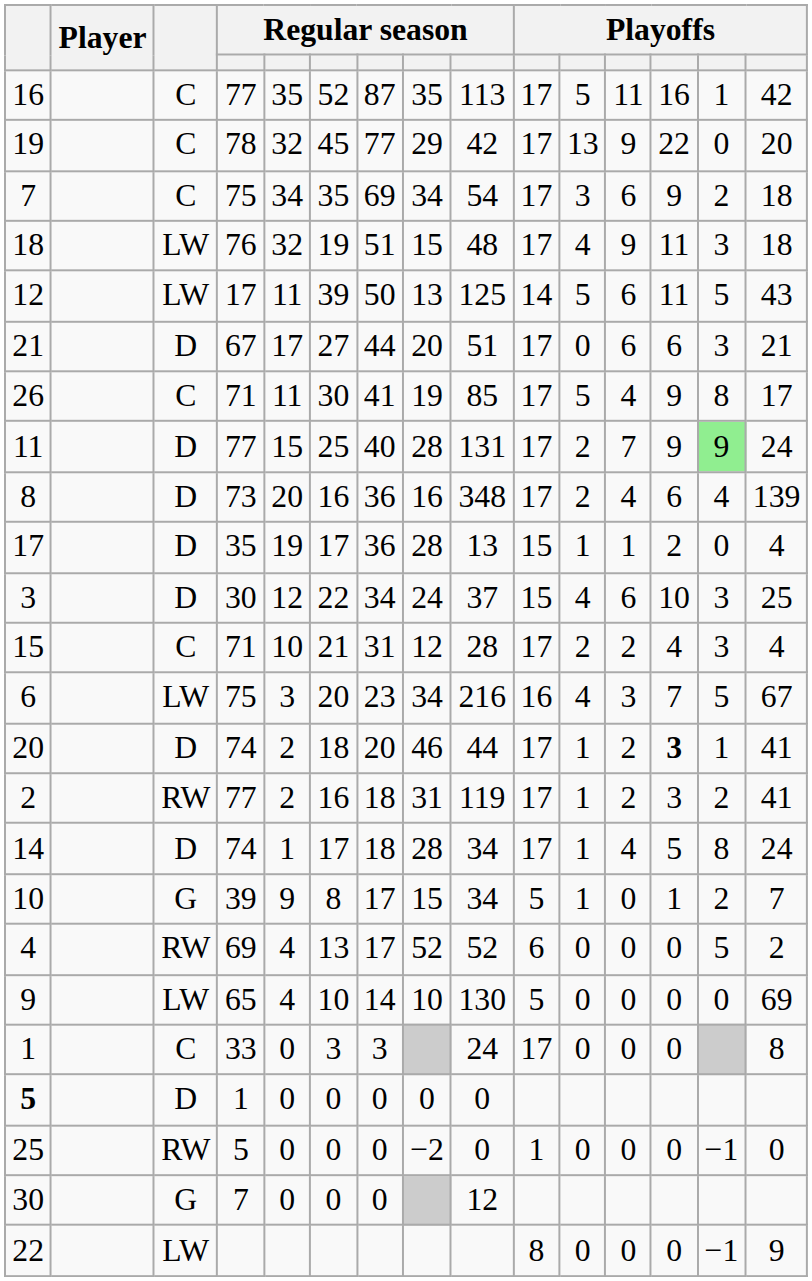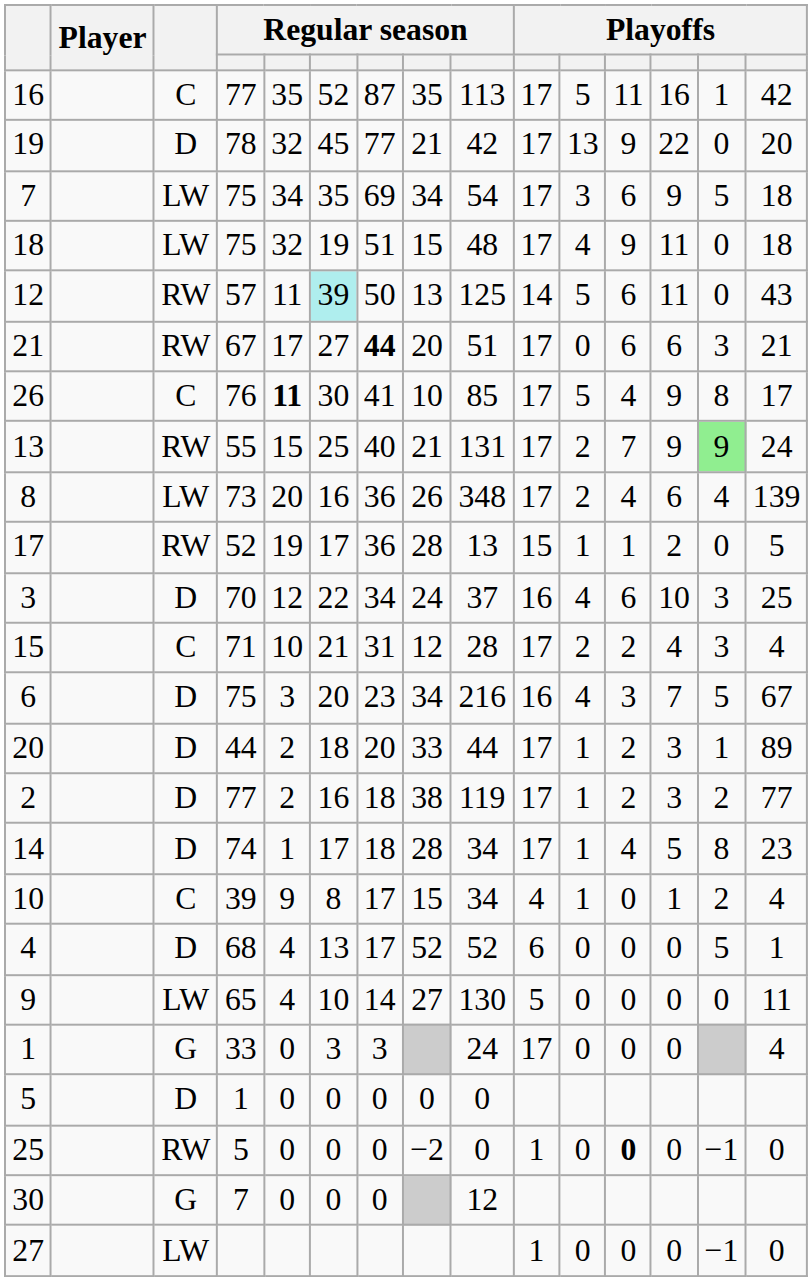row 4 | column 3: C -> D
row 4 | column 8: 29 -> 21
row 5 | column 3: C -> LW
row 5 | column 14: 2 -> 5
row 6 | column 4: 76 -> 75
row 6 | column 14: 3 -> 0
row 7 | column 3: LW -> RW
row 7 | column 4: 17 -> 57
row 7 | column 6: no background -> paleturquoise background
row 7 | column 14: 5 -> 0
row 8 | column 3: D -> RW
row 8 | column 7: normal -> bold
row 9 | column 4: 71 -> 76
row 9 | column 5: normal -> bold
row 9 | column 8: 19 -> 10
row 10 | column 1: 11 -> 13
row 10 | column 3: D -> RW
row 10 | column 4: 77 -> 55
row 10 | column 8: 28 -> 21
row 11 | column 3: D -> LW
row 11 | column 8: 16 -> 26
row 12 | column 3: D -> RW
row 12 | column 4: 35 -> 52
row 12 | column 15: 4 -> 5
row 13 | column 4: 30 -> 70
row 13 | column 10: 15 -> 16
row 15 | column 3: LW -> D
row 16 | column 4: 74 -> 44
row 16 | column 8: 46 -> 33
row 16 | column 13: bold -> normal
row 16 | column 15: 41 -> 89
row 17 | column 3: RW -> D
row 17 | column 8: 31 -> 38
row 17 | column 15: 41 -> 77
row 18 | column 15: 24 -> 23
row 19 | column 3: G -> C
row 19 | column 10: 5 -> 4
row 19 | column 15: 7 -> 4
row 20 | column 3: RW -> D
row 20 | column 4: 69 -> 68
row 20 | column 15: 2 -> 1
row 21 | column 8: 10 -> 27
row 21 | column 15: 69 -> 11
row 22 | column 3: C -> G
row 22 | column 15: 8 -> 4
row 23 | column 1: bold -> normal
row 24 | column 12: normal -> bold
row 26 | column 1: 22 -> 27
row 26 | column 10: 8 -> 1
row 26 | column 15: 9 -> 0
